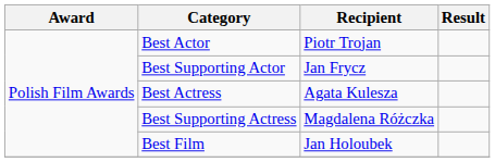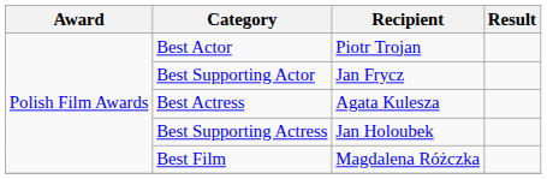Best Supporting Actress | Recipient: Magdalena Różczka -> Jan Holoubek
Best Film | Recipient: Jan Holoubek -> Magdalena Różczka
